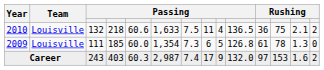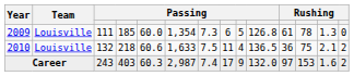rows swapped: 2009 <-> 2010
